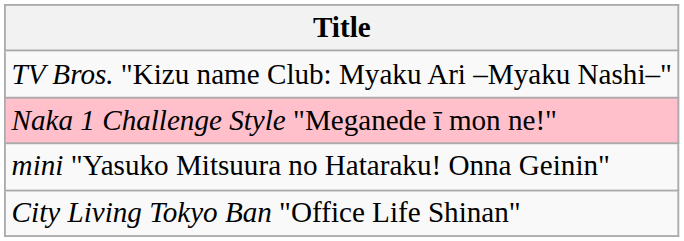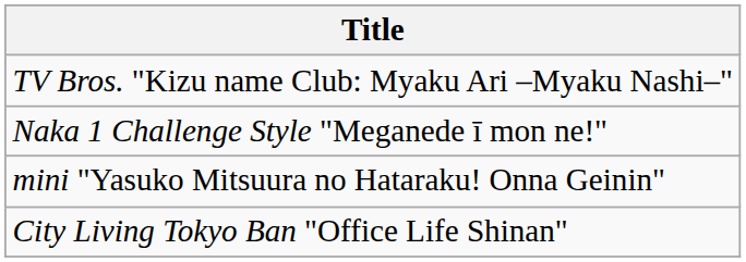row 3 | column 1: pink background -> no background
